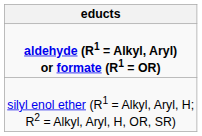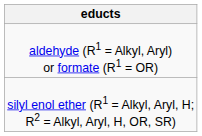row 2 | column 1: bold -> normal
